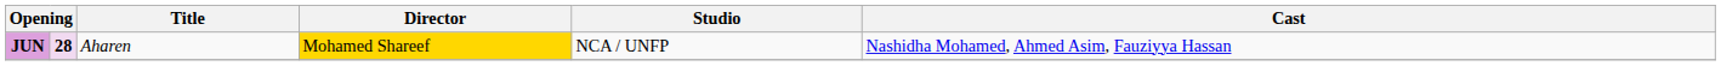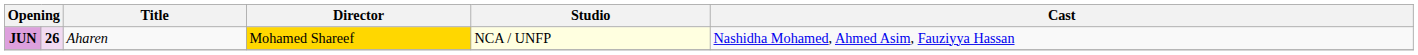JUN | column 2: 28 -> 26
JUN | Studio: no background -> lightyellow background
